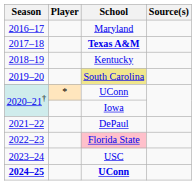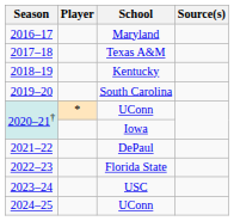Texas A&M | School: bold -> normal
South Carolina | School: khaki background -> no background
Florida State | School: pink background -> no background
2024–25 / UConn | Season: bold -> normal
2024–25 / UConn | School: bold -> normal
